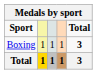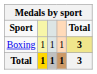Boxing | Total: no background -> khaki background
